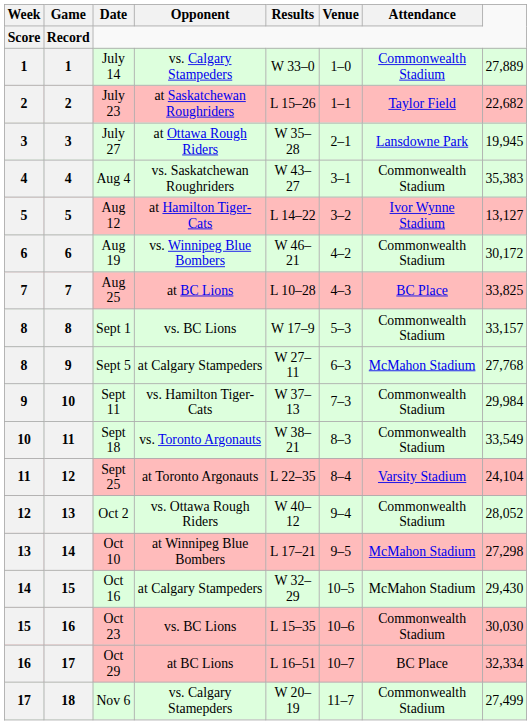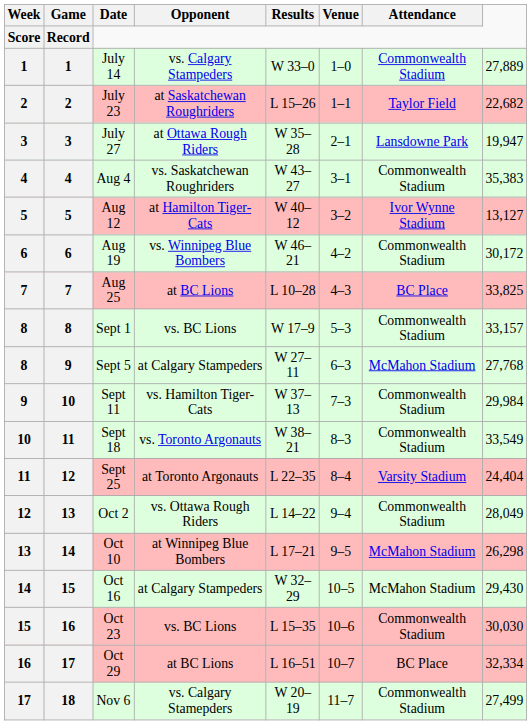July 27 | column 8: 19,945 -> 19,947
Aug 12 | Results: L 14–22 -> W 40–12
Sept 25 | column 8: 24,104 -> 24,404
Oct 2 | Results: W 40–12 -> L 14–22
Oct 2 | column 8: 28,052 -> 28,049
Oct 10 | column 8: 27,298 -> 26,298
